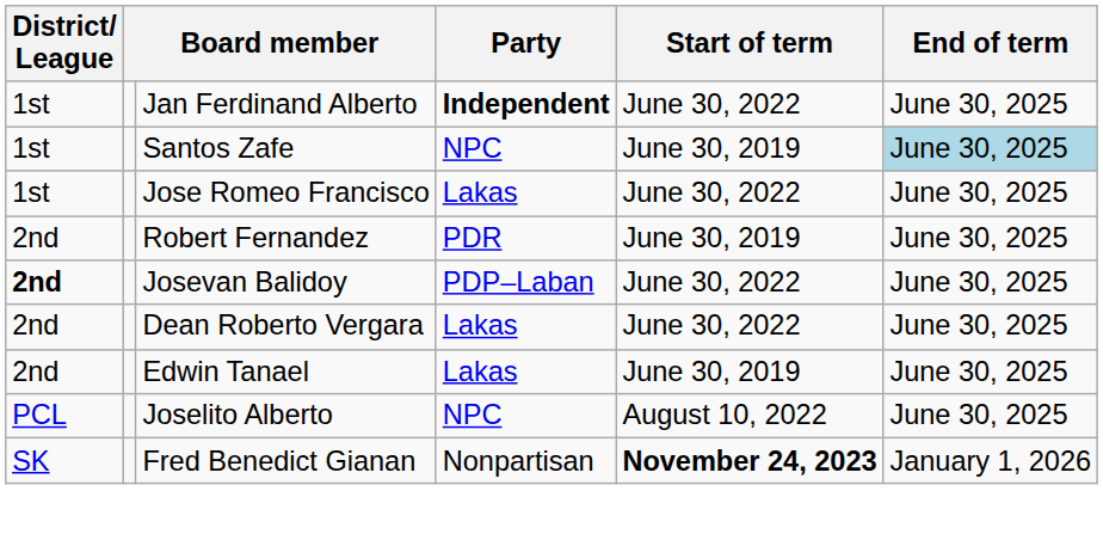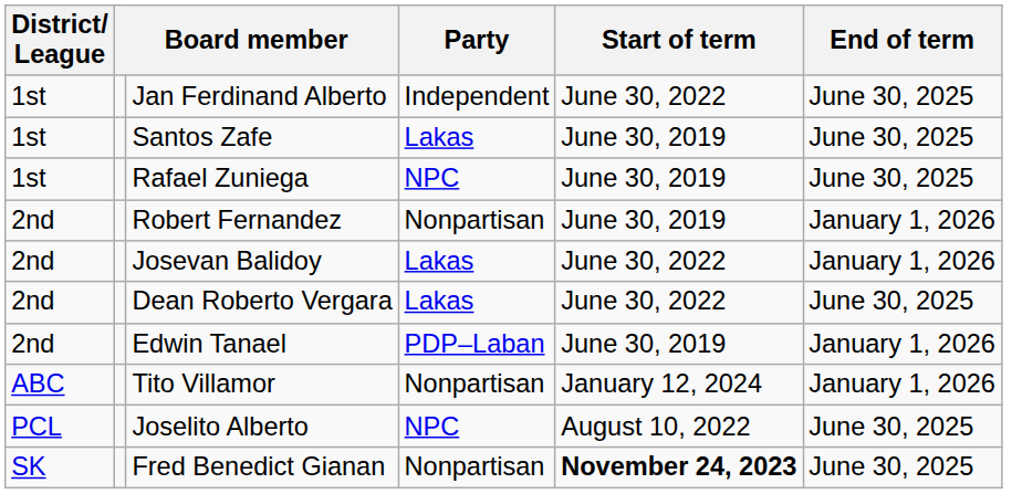Jan Ferdinand Alberto | Party: bold -> normal
Santos Zafe | Party: NPC -> Lakas
Santos Zafe | End of term: lightblue background -> no background
+ row: 1st | Rafael Zuniega | NPC | June 30, 2019 | June 30, 2025
- row: 1st | Jose Romeo Francisco | Lakas | June 30, 2022 | June 30, 2025
Robert Fernandez | Party: PDR -> Nonpartisan
Robert Fernandez | End of term: June 30, 2025 -> January 1, 2026
Josevan Balidoy | District/ League: bold -> normal
Josevan Balidoy | Party: PDP–Laban -> Lakas
Josevan Balidoy | End of term: June 30, 2025 -> January 1, 2026
Edwin Tanael | Party: Lakas -> PDP–Laban
Edwin Tanael | End of term: June 30, 2025 -> January 1, 2026
+ row: ABC | Tito Villamor | Nonpartisan | January 12, 2024 | January 1, 2026
Fred Benedict Gianan | End of term: January 1, 2026 -> June 30, 2025
